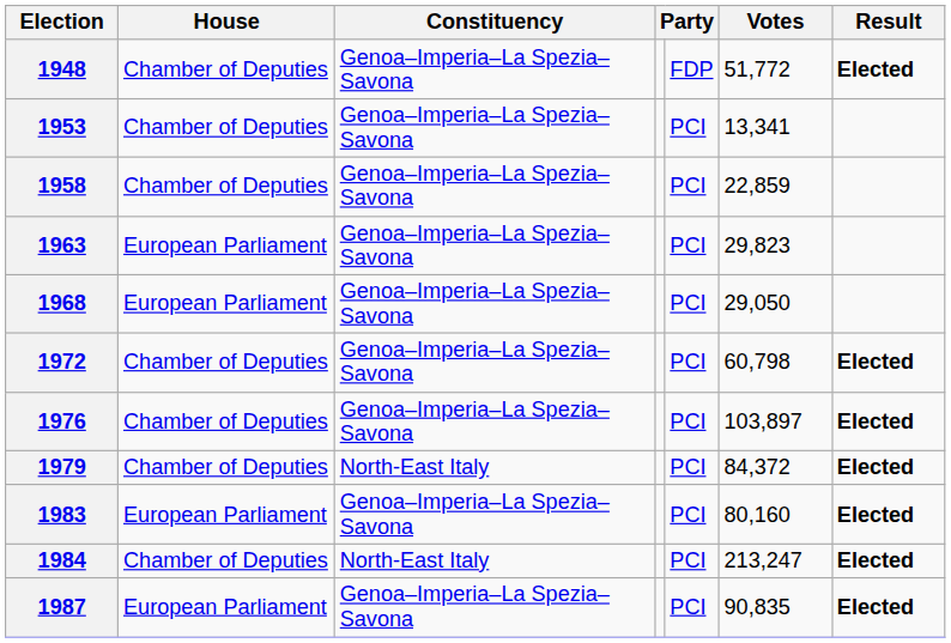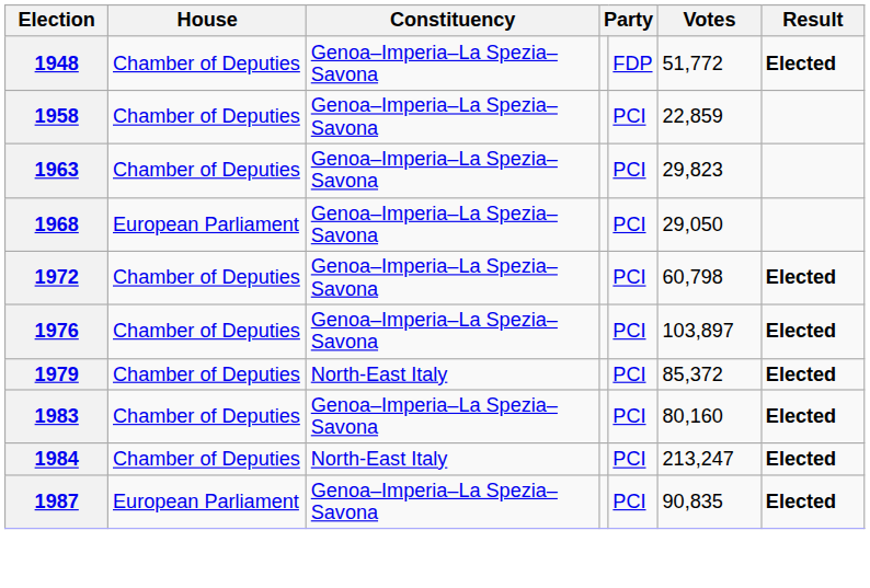- row: 1953 | Chamber of Deputies | Genoa–Imperia–La Spezia–Savona | PCI | 13,341
1963 | House: European Parliament -> Chamber of Deputies
1979 | Votes: 84,372 -> 85,372
1983 | House: European Parliament -> Chamber of Deputies
